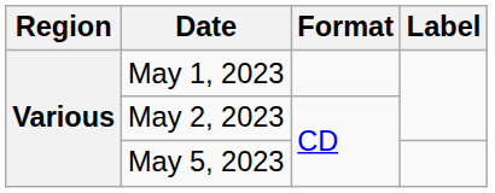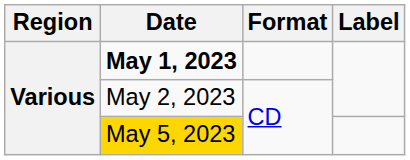May 1, 2023 | Date: normal -> bold
May 5, 2023 | Date: no background -> gold background
